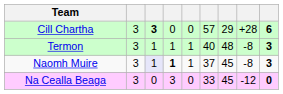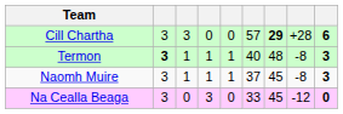Cill Chartha | column 3: bold -> normal
Cill Chartha | column 7: normal -> bold
Termon | column 2: normal -> bold
Naomh Muire | column 3: lavender background -> no background
Naomh Muire | column 4: bold -> normal
